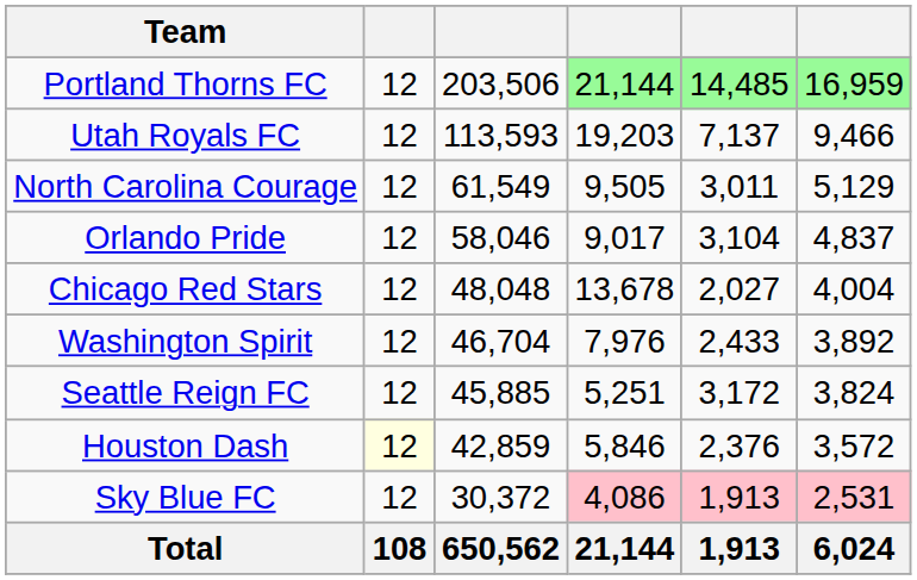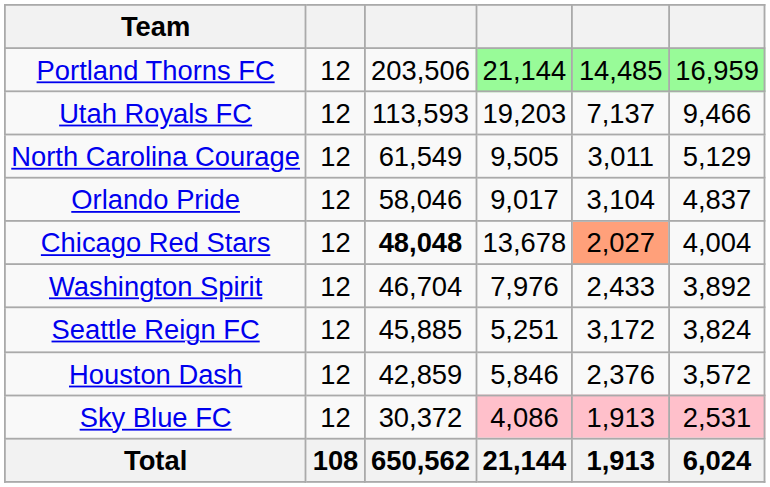Chicago Red Stars | column 3: normal -> bold
Chicago Red Stars | column 5: no background -> lightsalmon background
Houston Dash | column 2: lightyellow background -> no background
